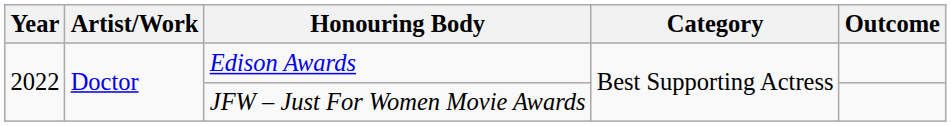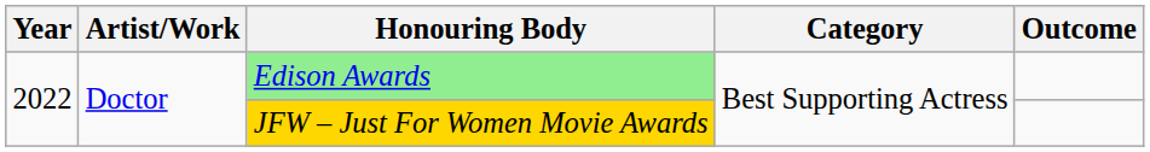Edison Awards | Honouring Body: no background -> lightgreen background
JFW – Just For Women Movie Awards | Honouring Body: no background -> gold background
